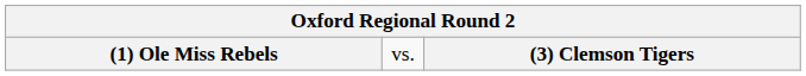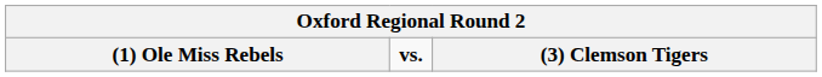(1) Ole Miss Rebels | column 2: normal -> bold
